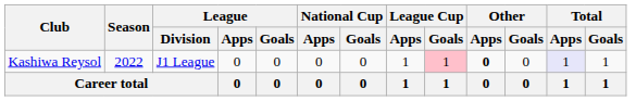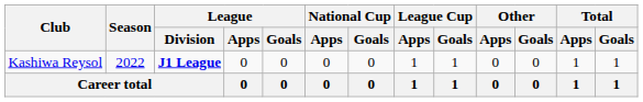Kashiwa Reysol | League / Division: normal -> bold
Kashiwa Reysol | League Cup / Goals: pink background -> no background
Kashiwa Reysol | Other / Apps: bold -> normal
Kashiwa Reysol | Total / Apps: lavender background -> no background
